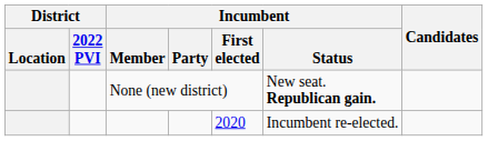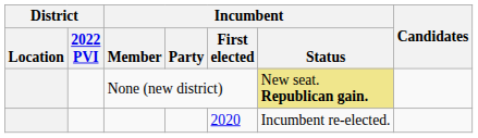None (new district) | Incumbent / Status: no background -> khaki background
